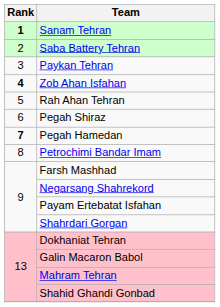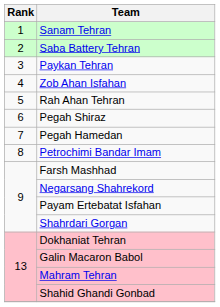Sanam Tehran | Rank: bold -> normal
Zob Ahan Isfahan | Rank: bold -> normal
Pegah Hamedan | Rank: bold -> normal
